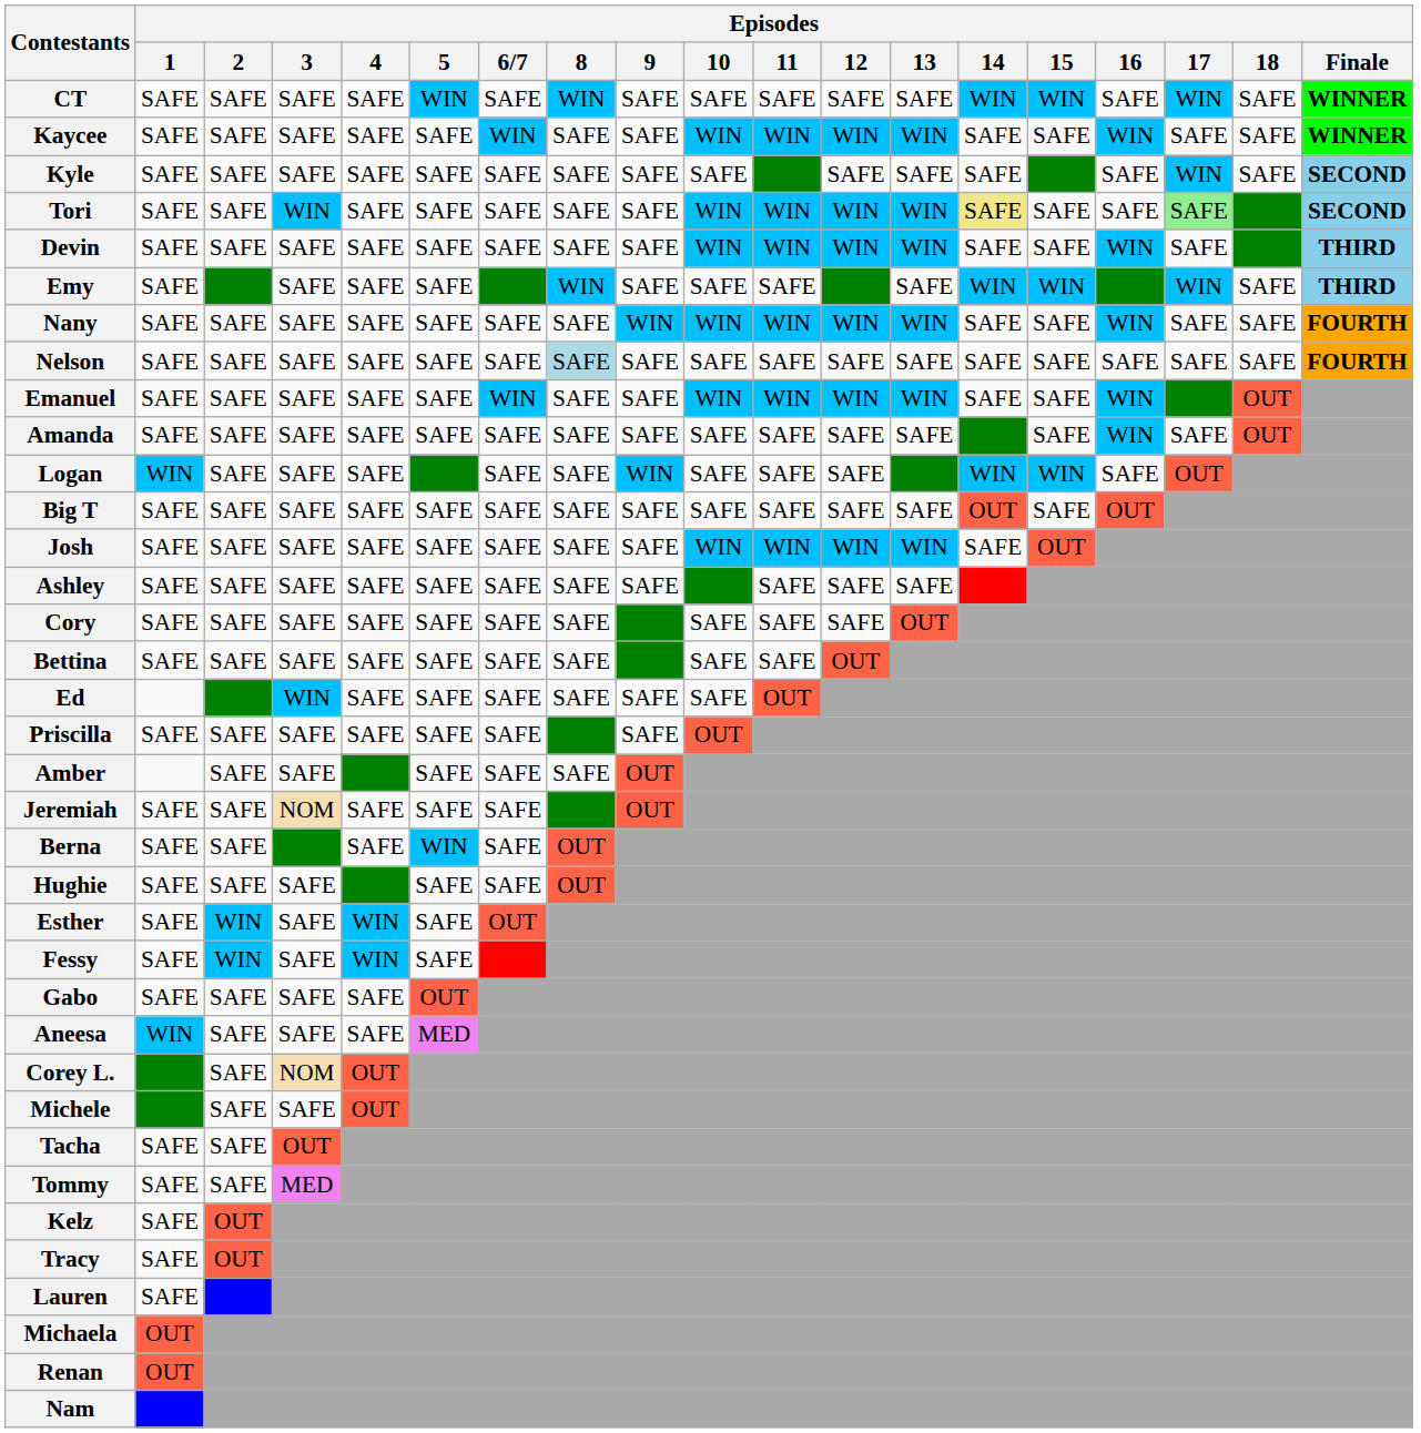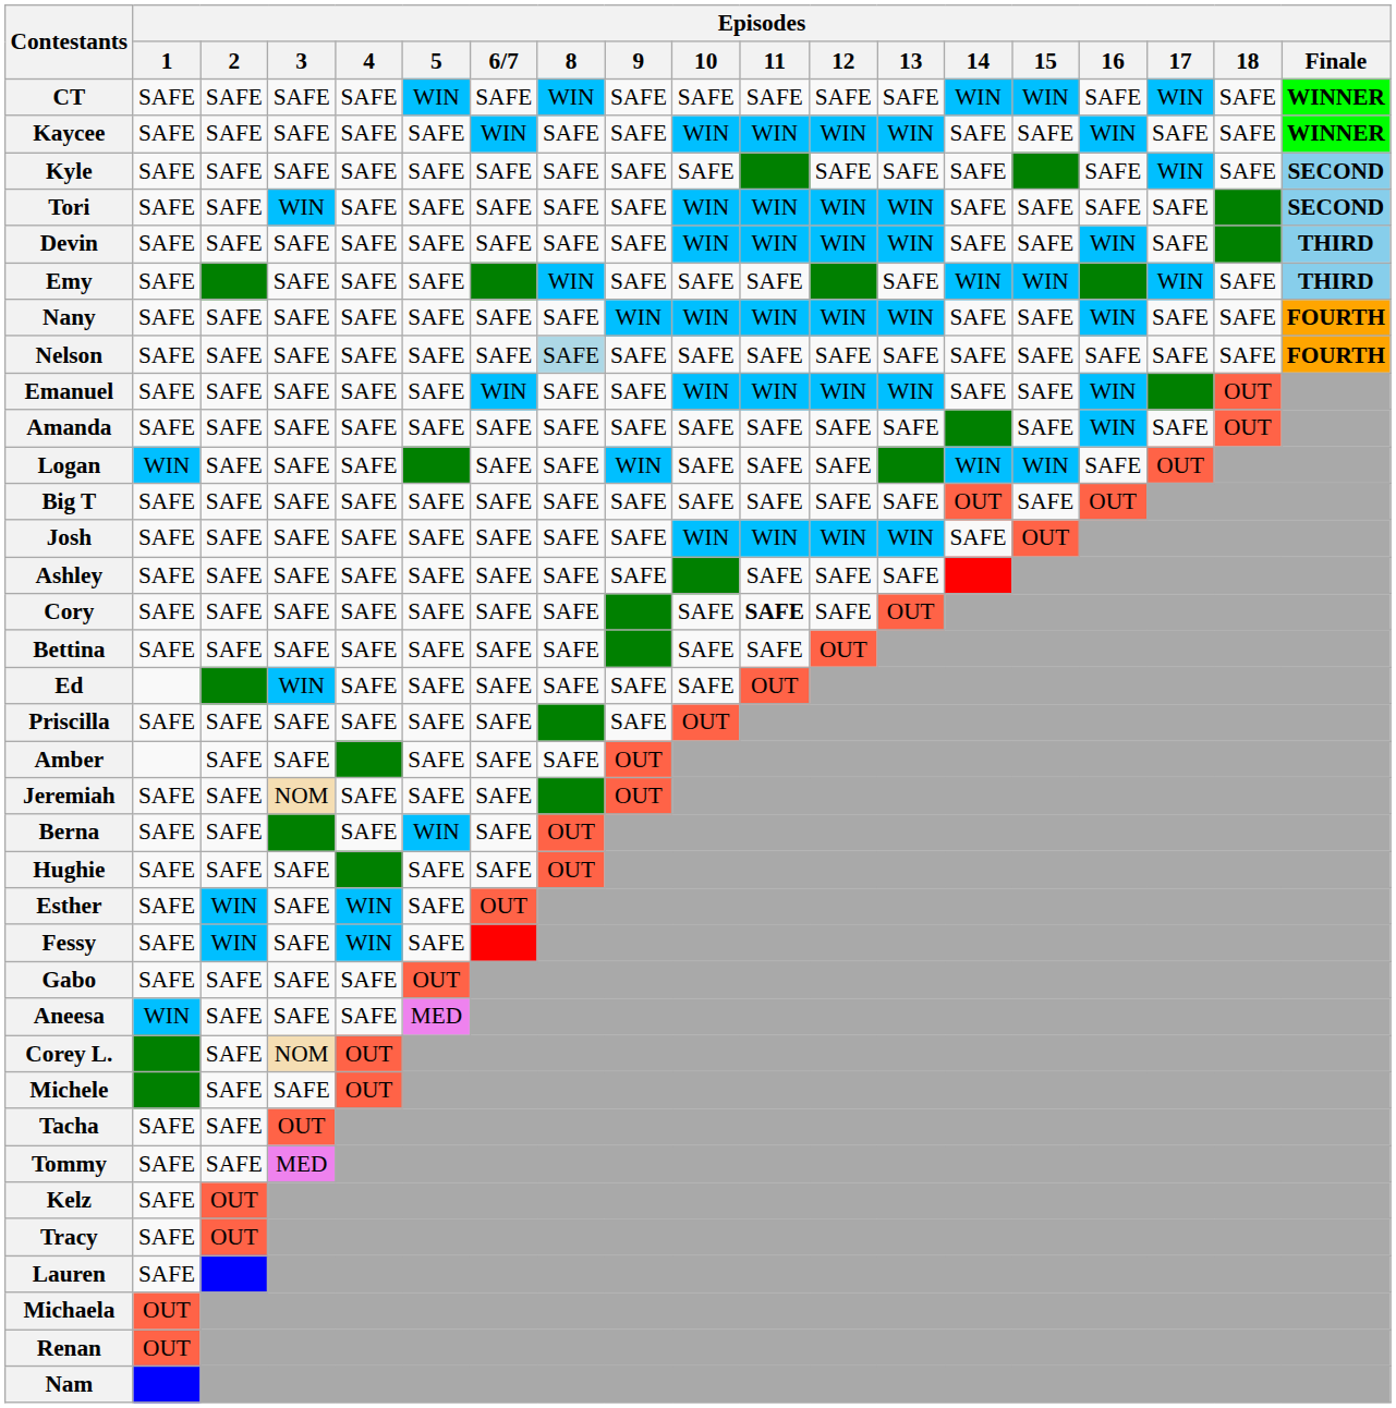Tori | Episodes / 14: khaki background -> no background
Tori | Episodes / 17: lightgreen background -> no background
Cory | Episodes / 11: normal -> bold
